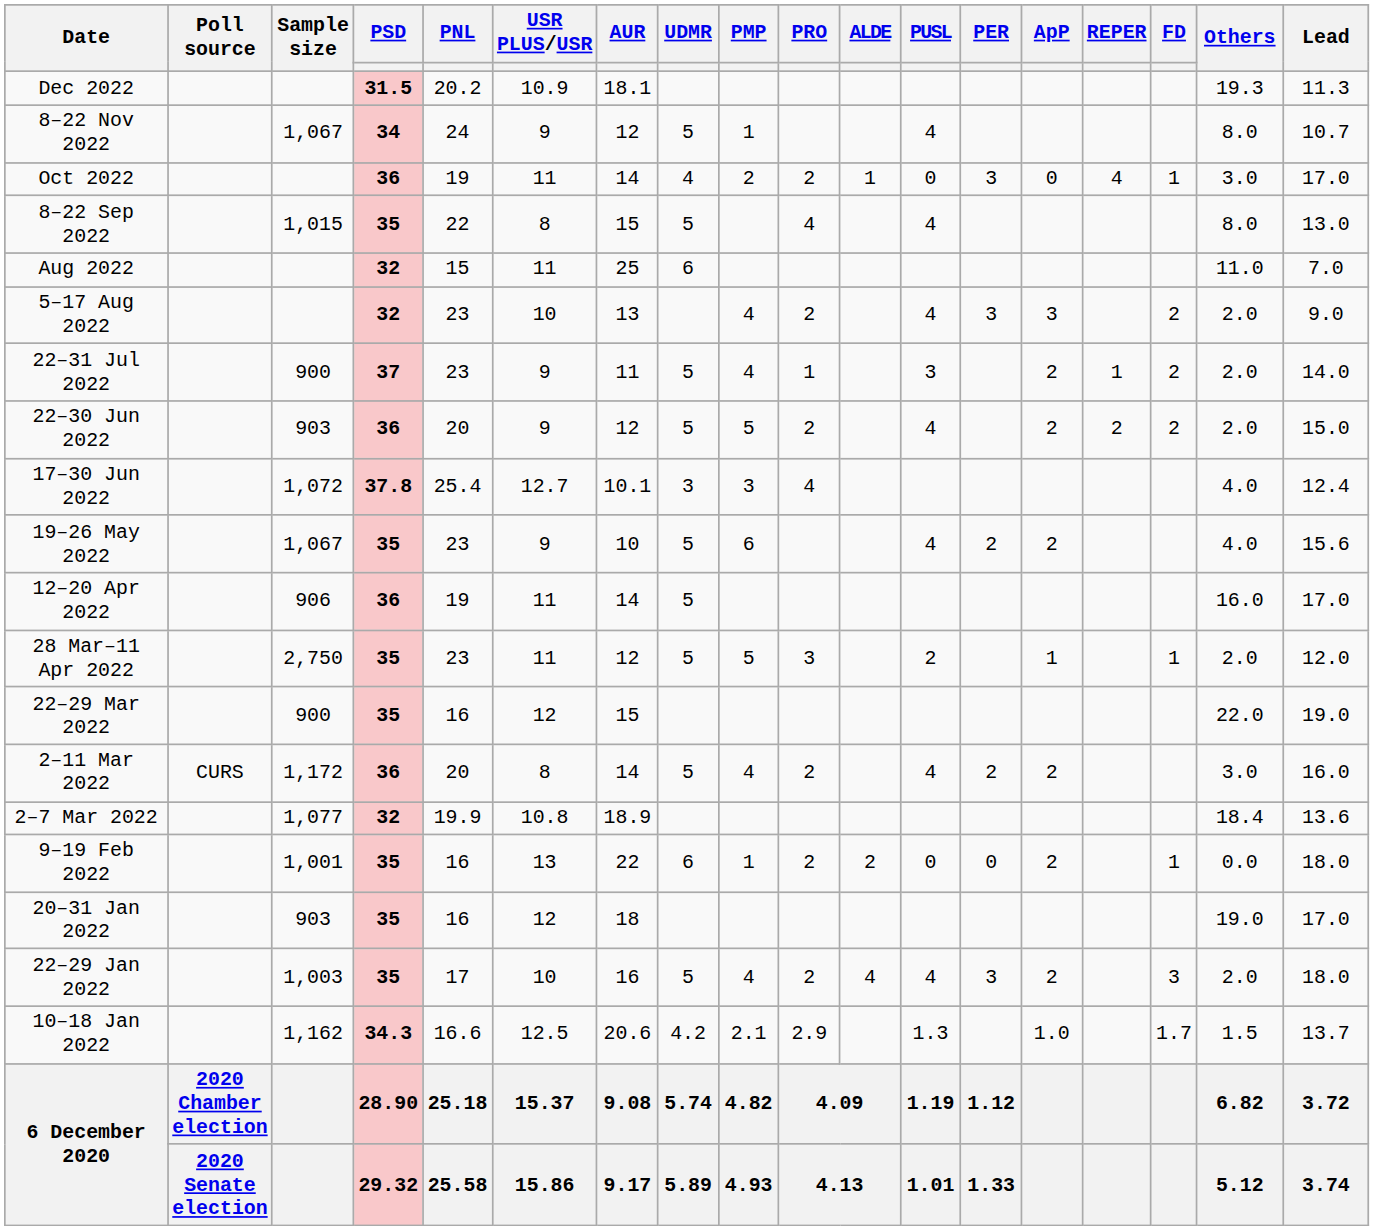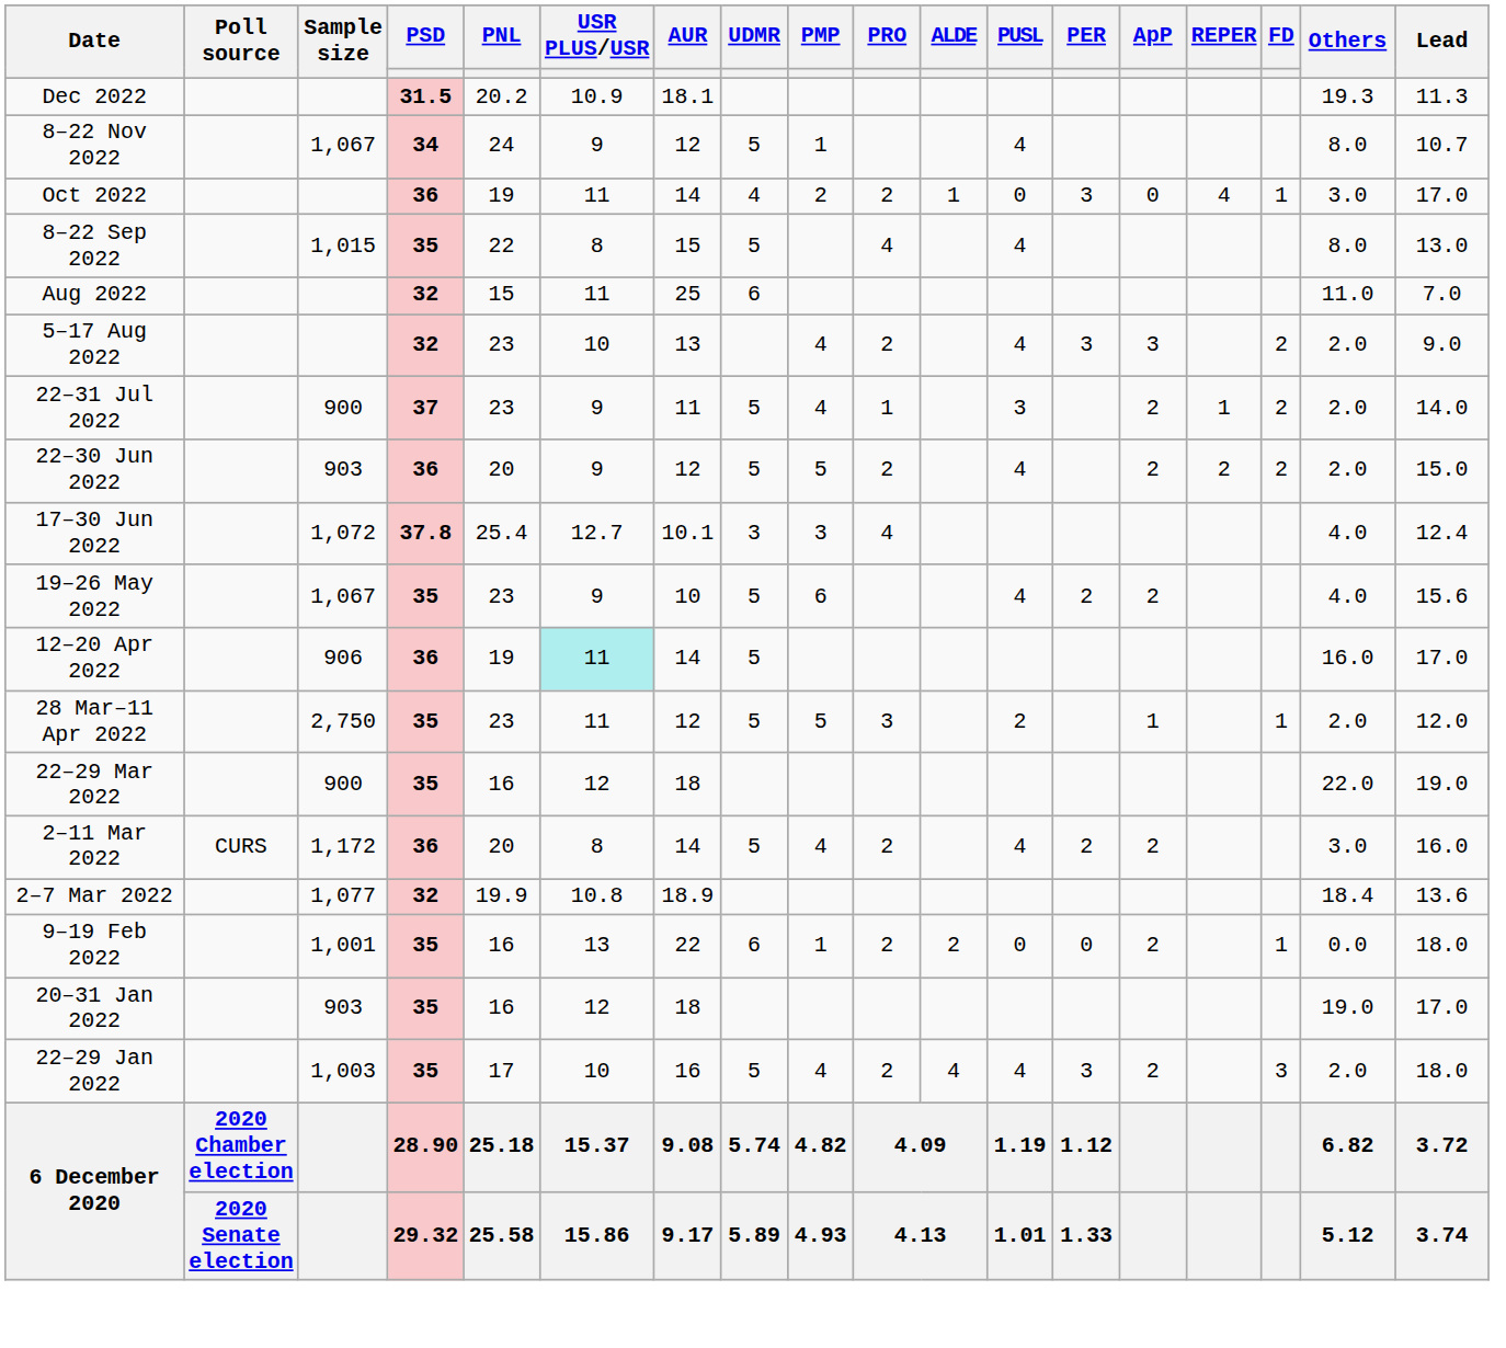12–20 Apr 2022 | USR PLUS/USR: no background -> paleturquoise background
22–29 Mar 2022 | AUR: 15 -> 18
- row: 10–18 Jan 2022 | 1,162 | 34.3 | 16.6 | 12.5 | 20.6 | 4.2 | 2.1 | 2.9 | 1.3 | 1.0 | 1.7 | 1.5 | 13.7
